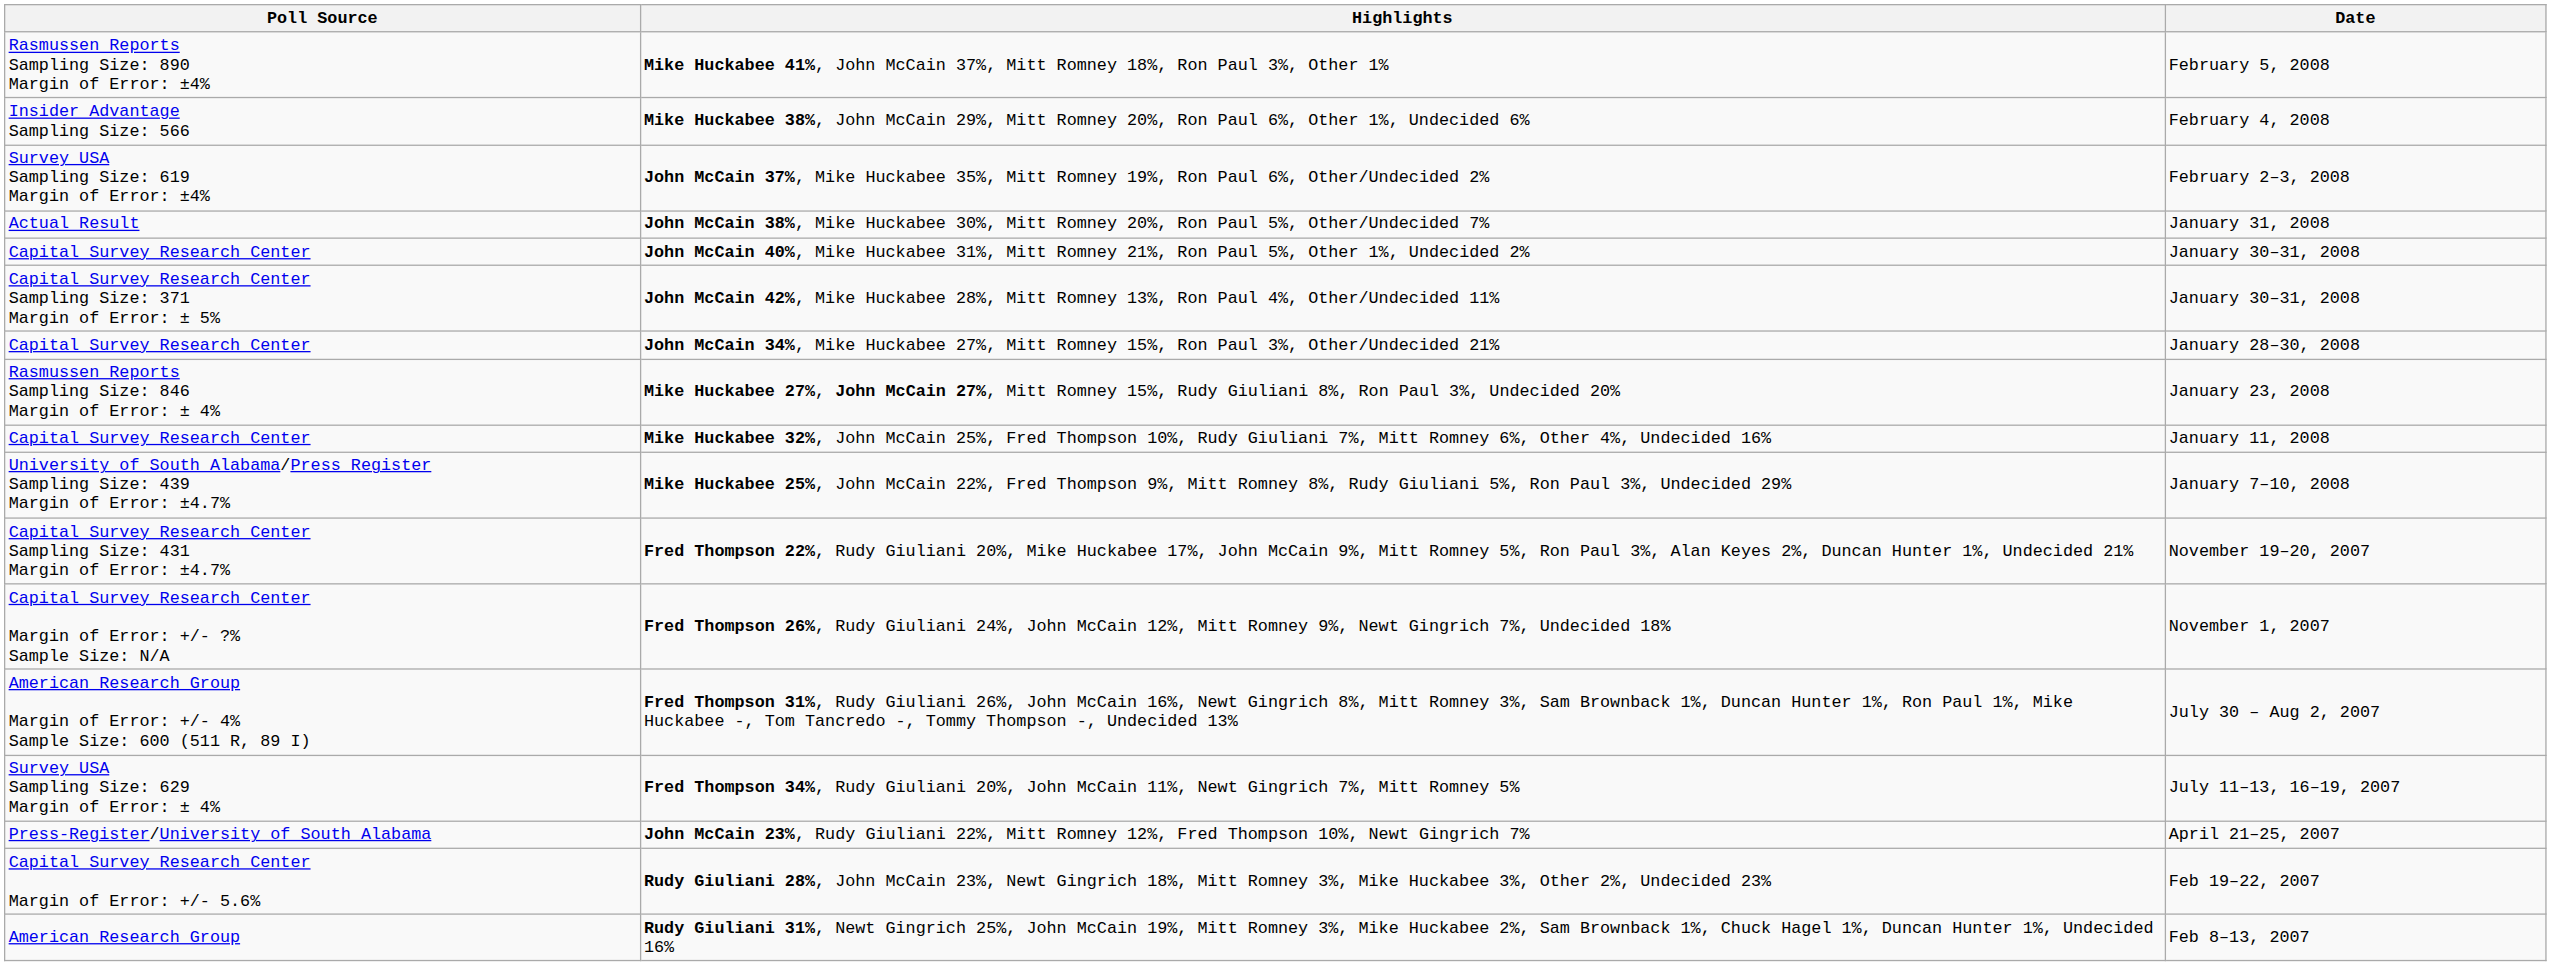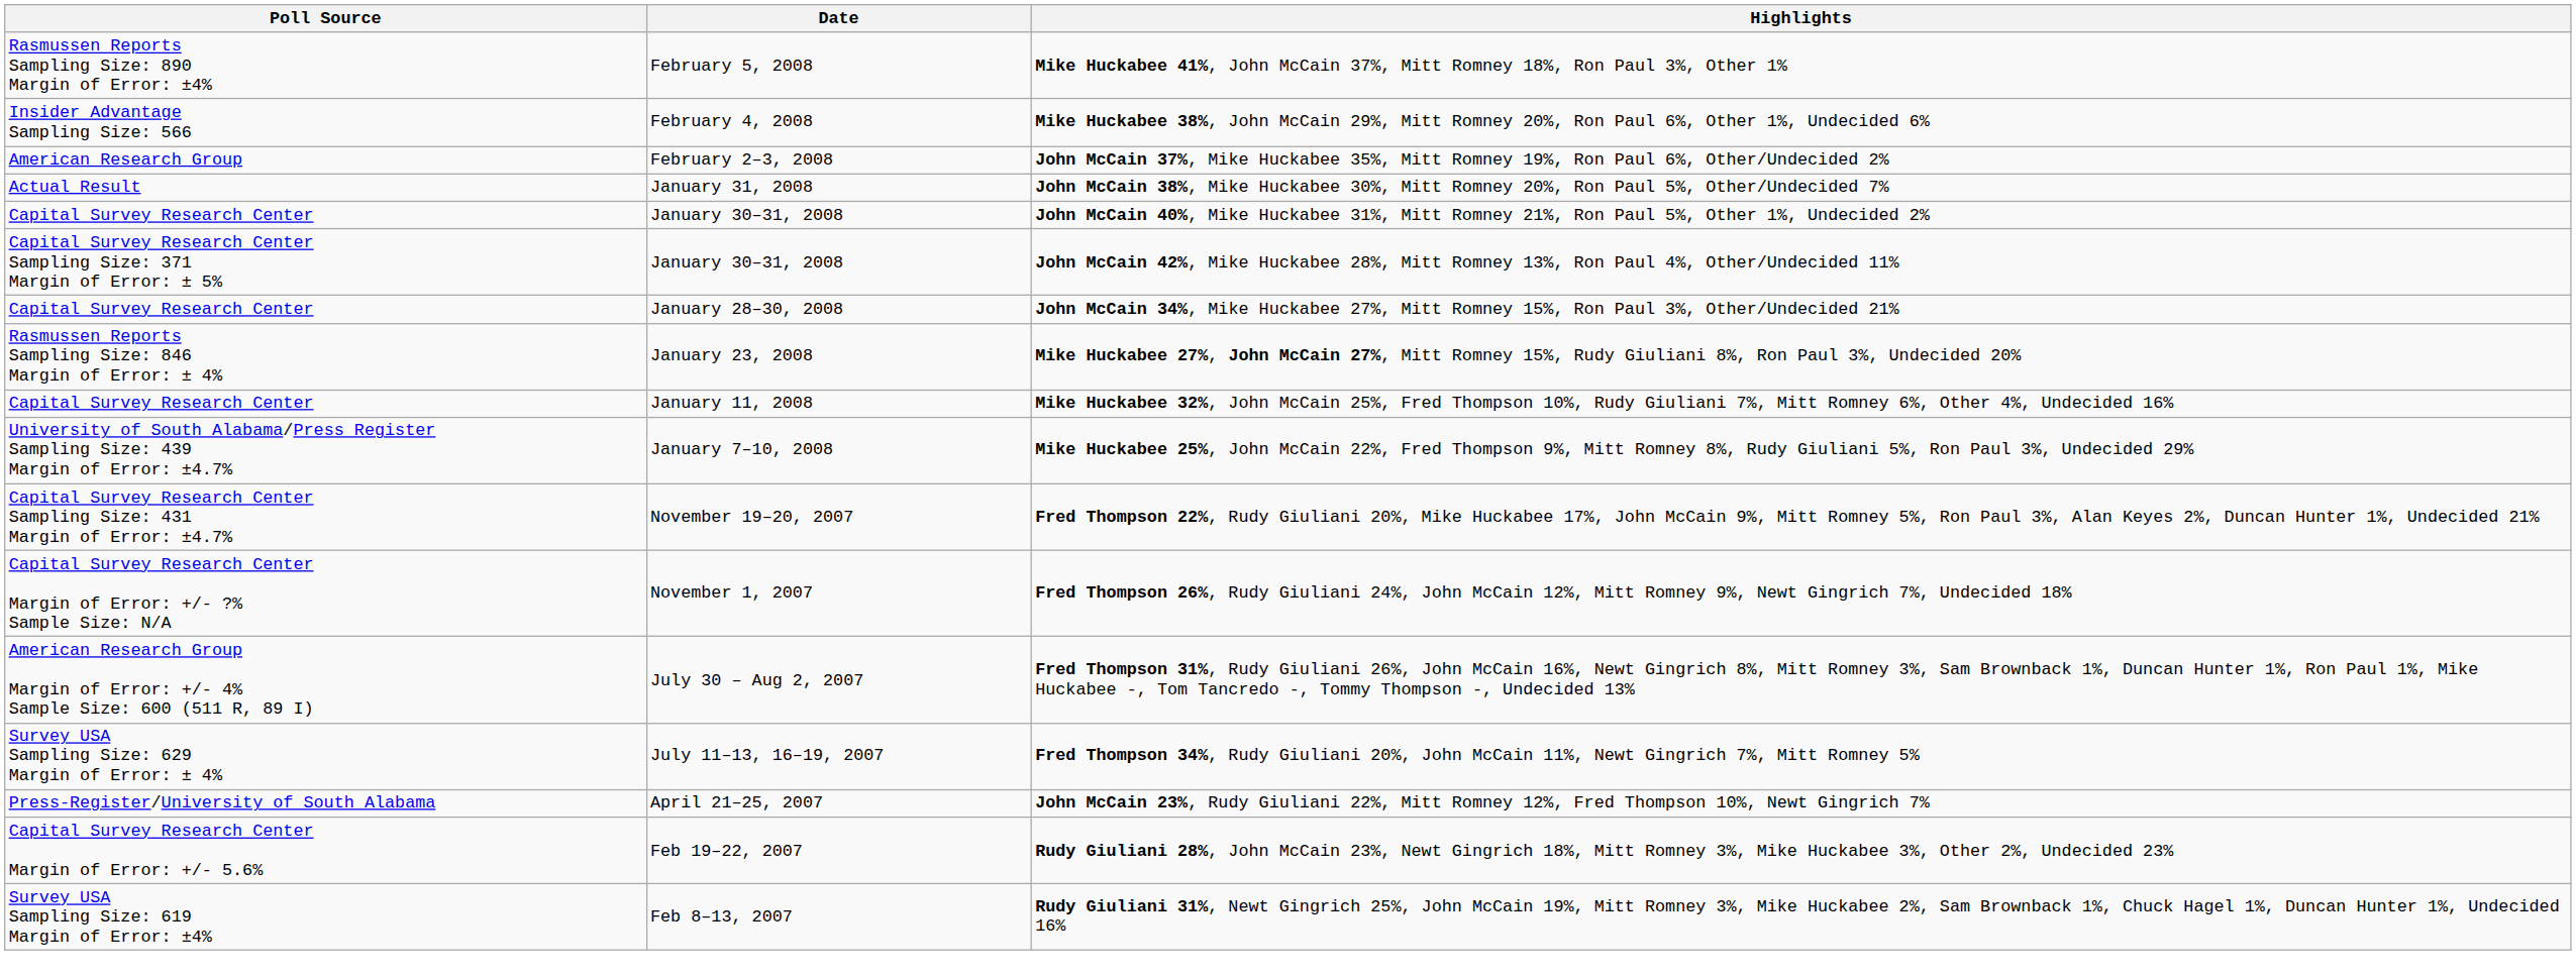columns swapped: Date <-> Highlights
row 4 | Poll Source: Survey USA Sampling Size: 619 Margin of Error: ±4% -> American Research Group
row 18 | Poll Source: American Research Group -> Survey USA Sampling Size: 619 Margin of Error: ±4%
